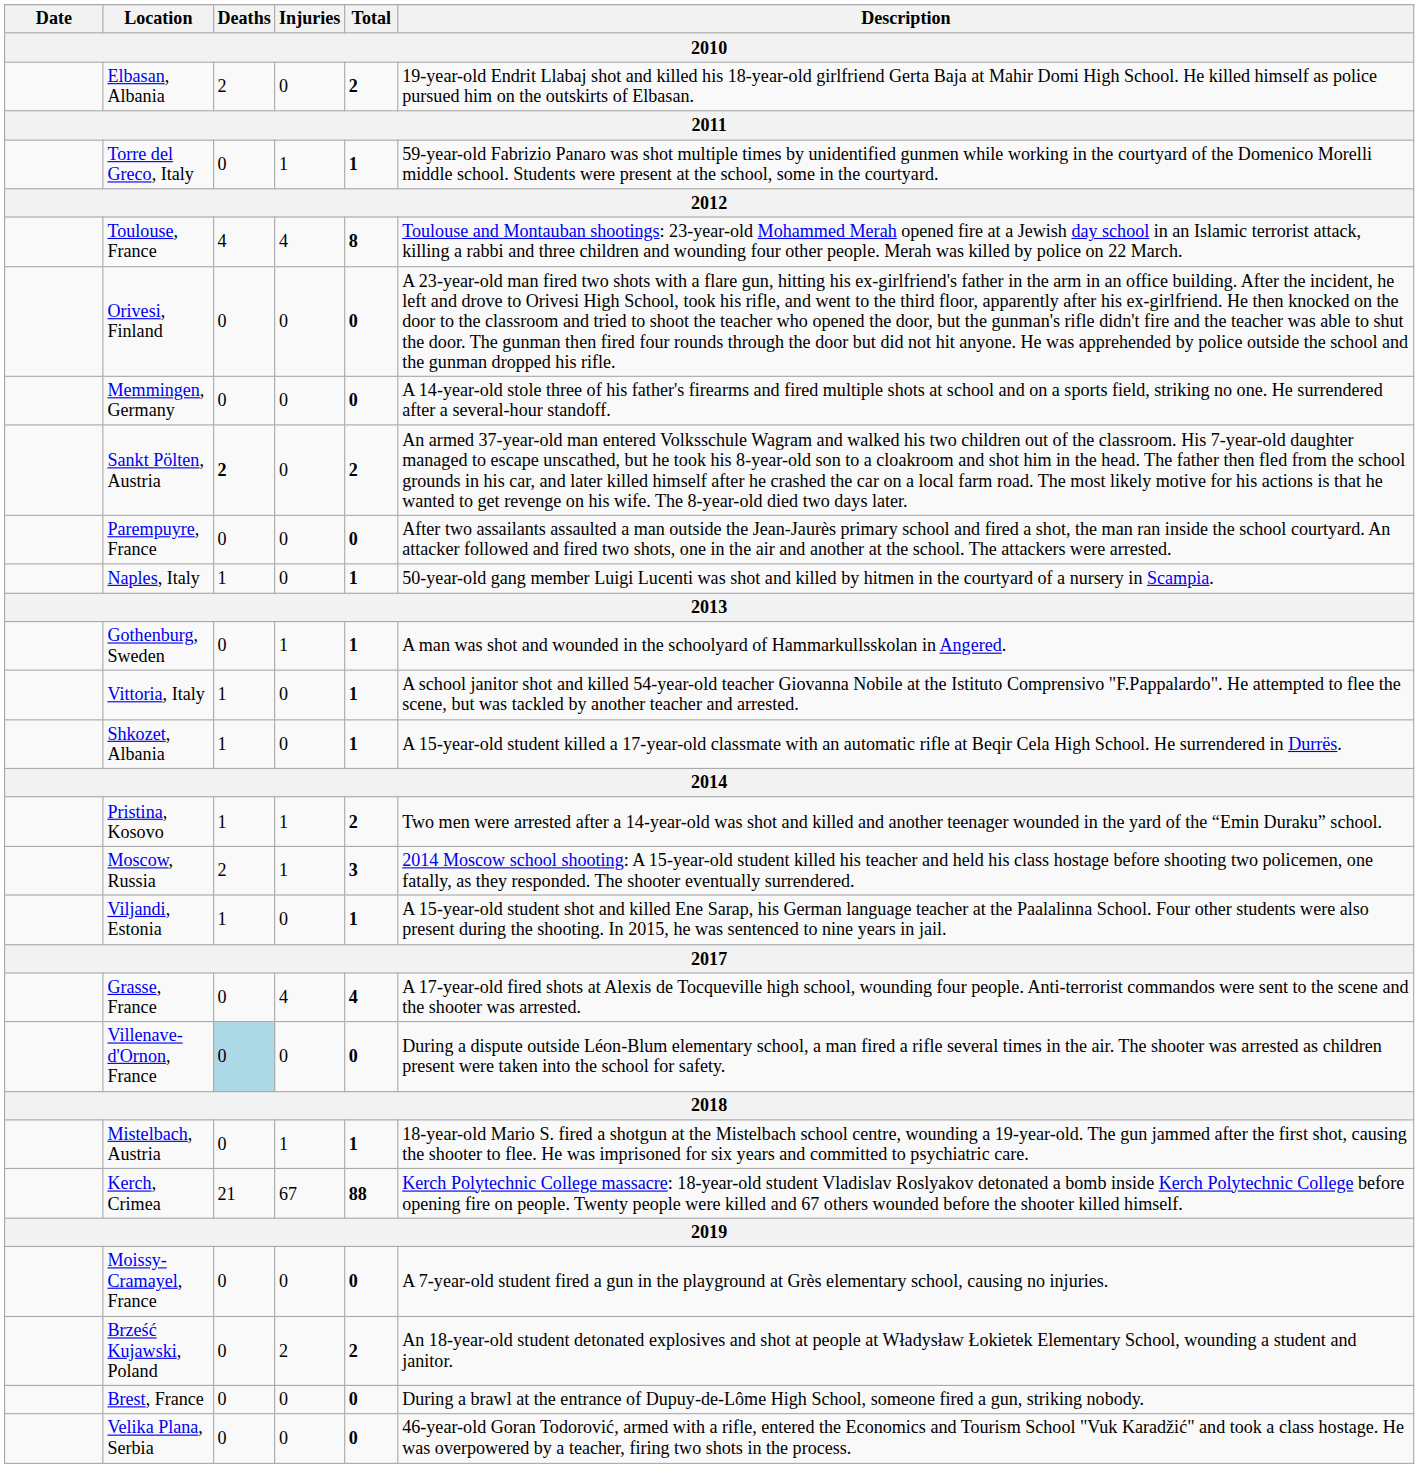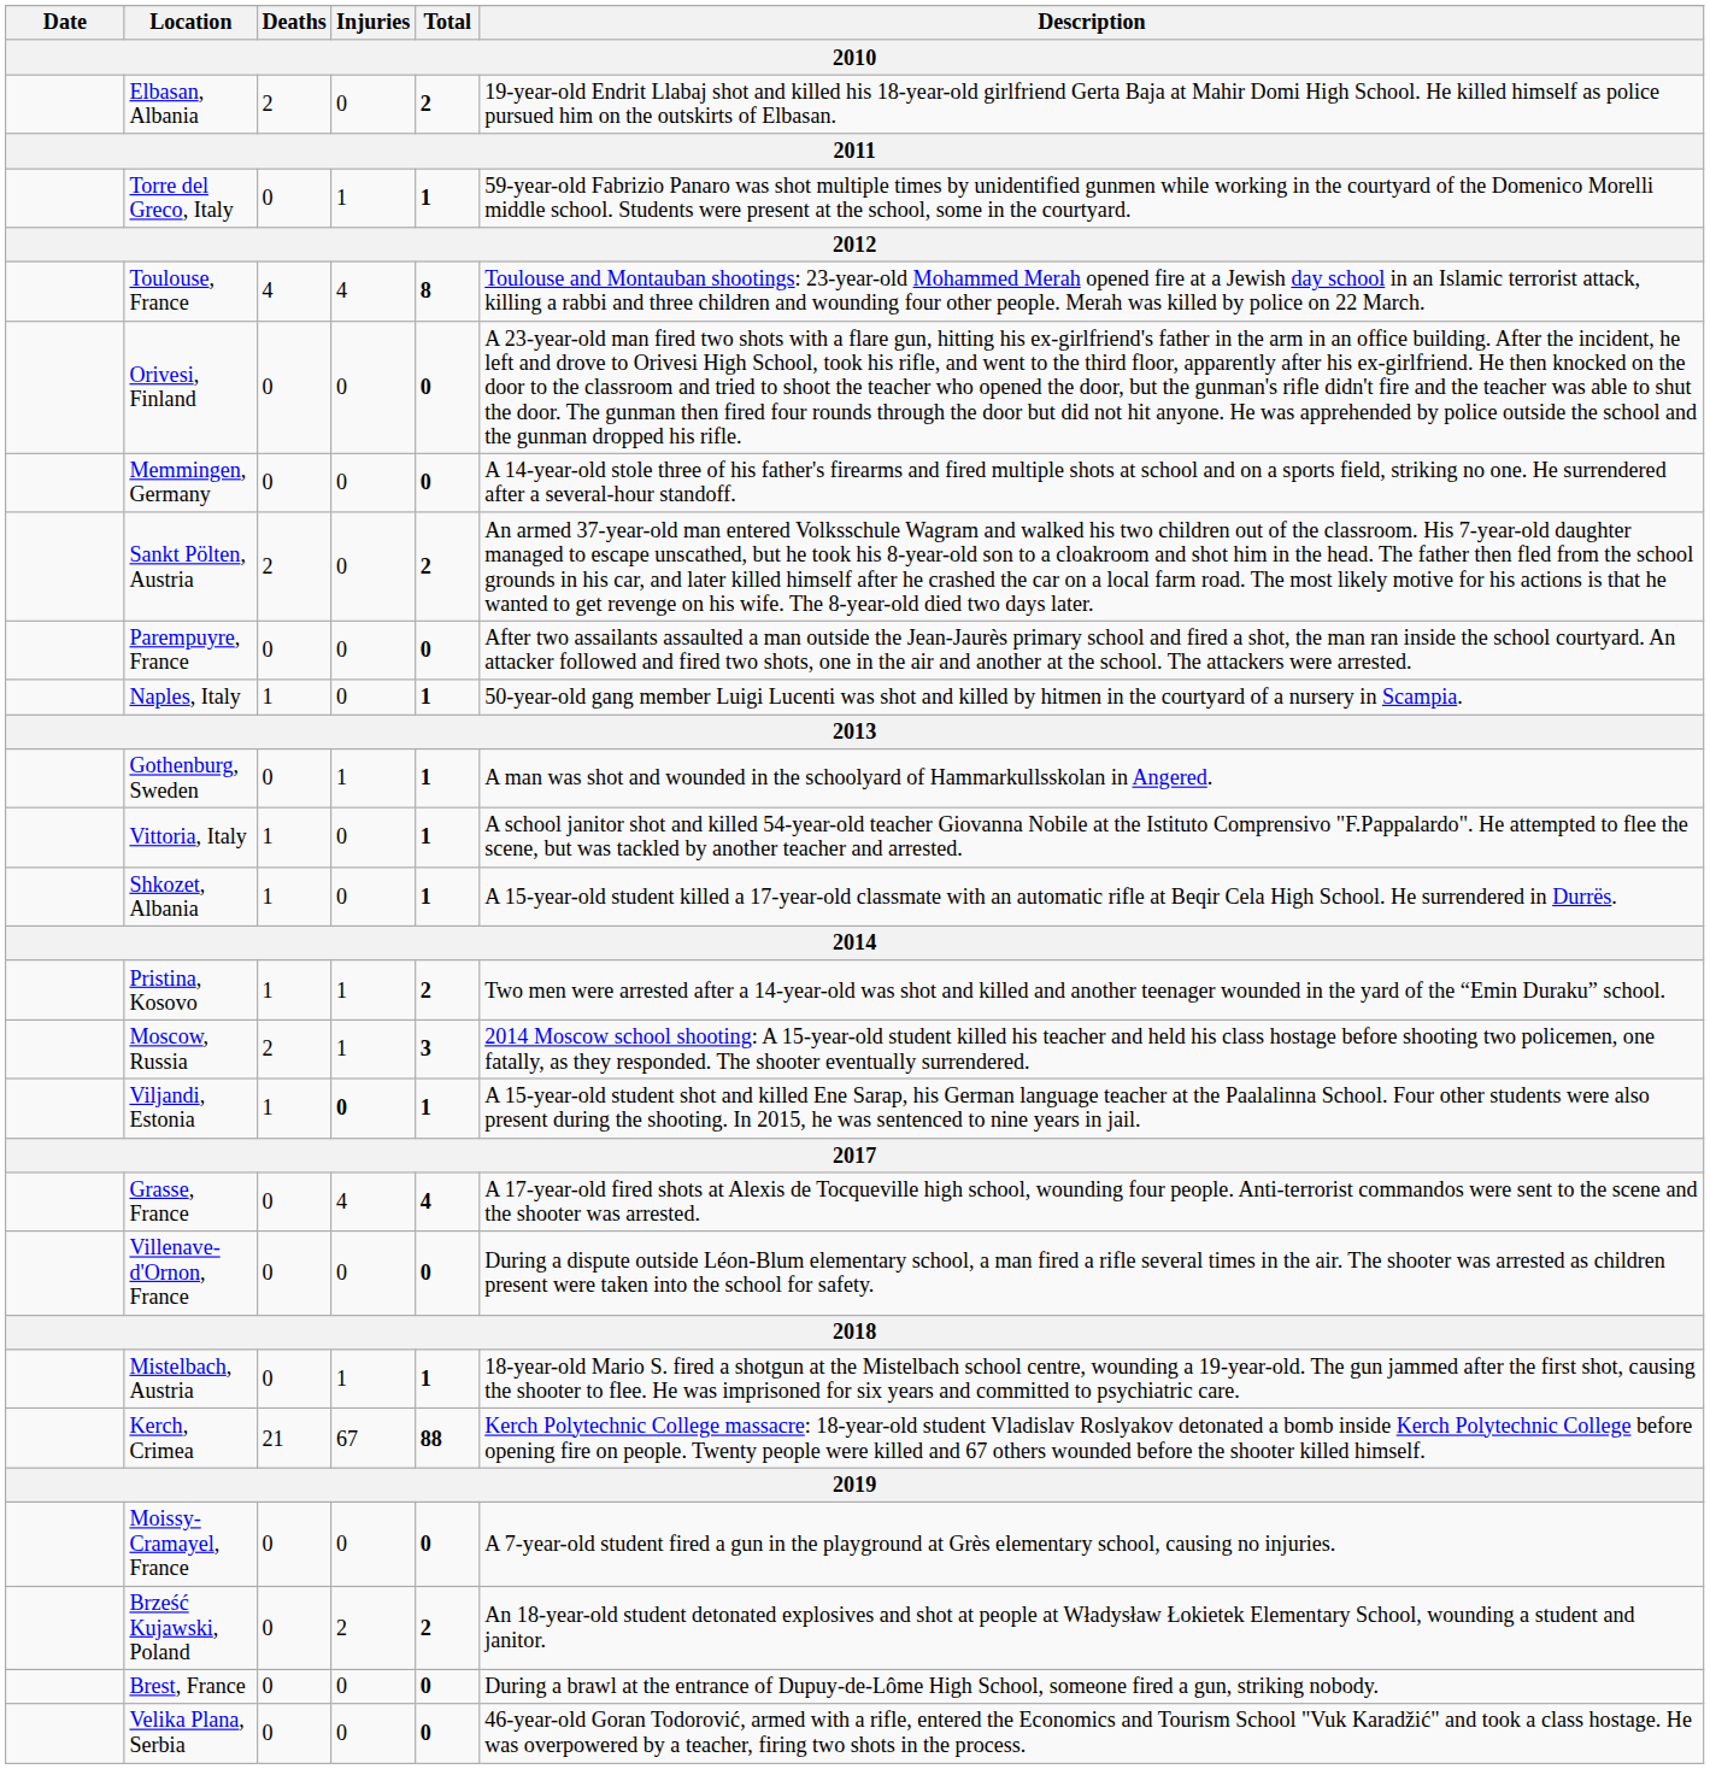Sankt Pölten, Austria | Deaths: bold -> normal
Viljandi, Estonia | Injuries: normal -> bold
Villenave-d'Ornon, France | Deaths: lightblue background -> no background
